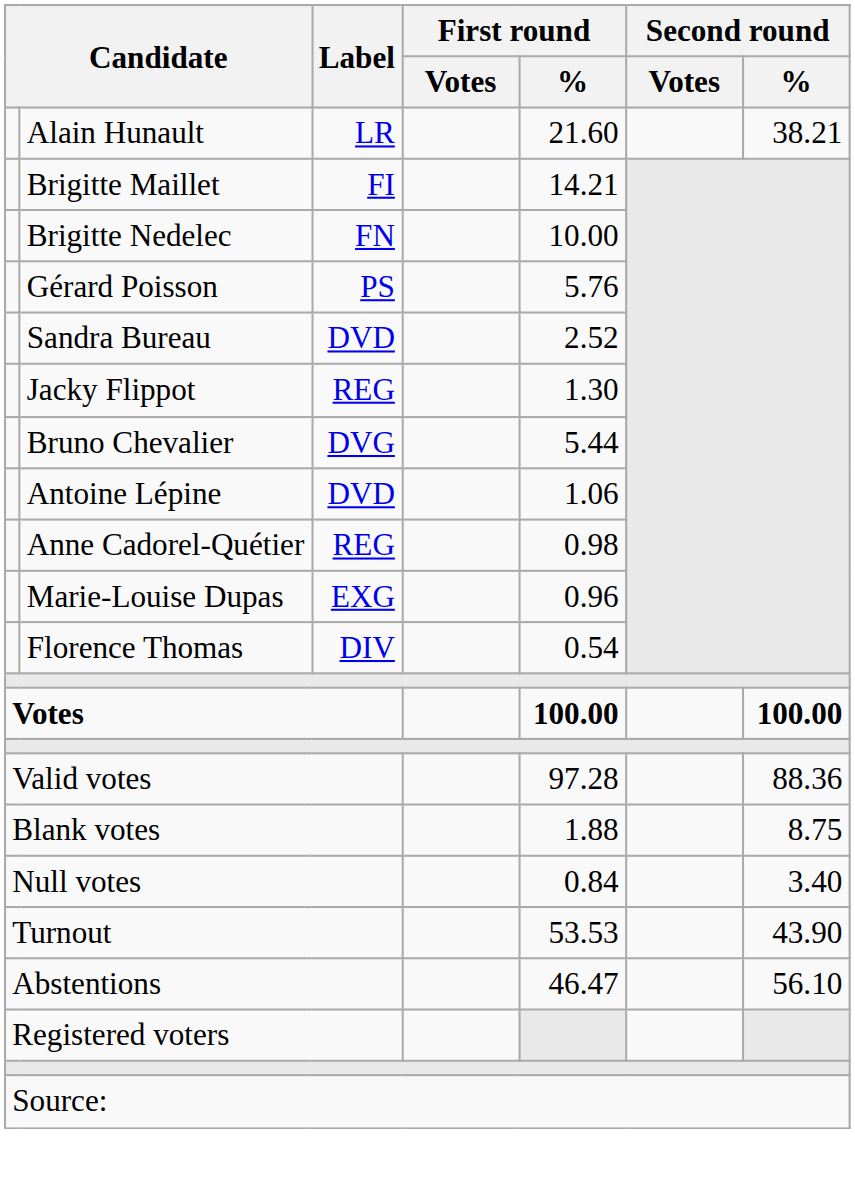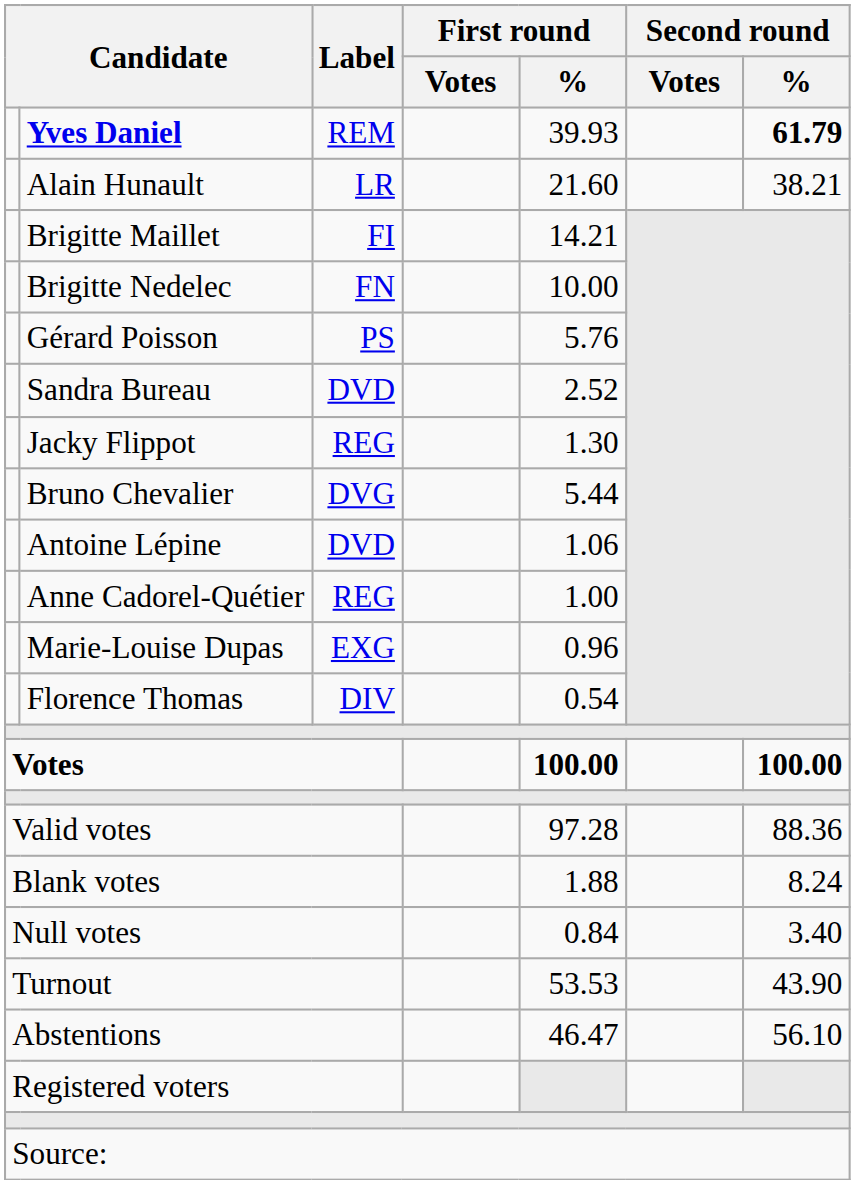+ row: Yves Daniel | REM | 39.93 | 61.79
Anne Cadorel-Quétier | First round / %: 0.98 -> 1.00
Blank votes | Second round / %: 8.75 -> 8.24
